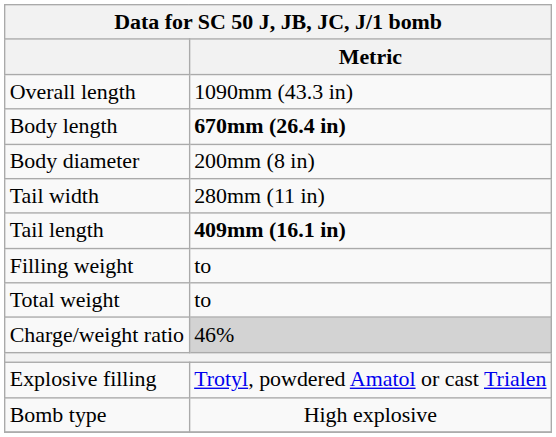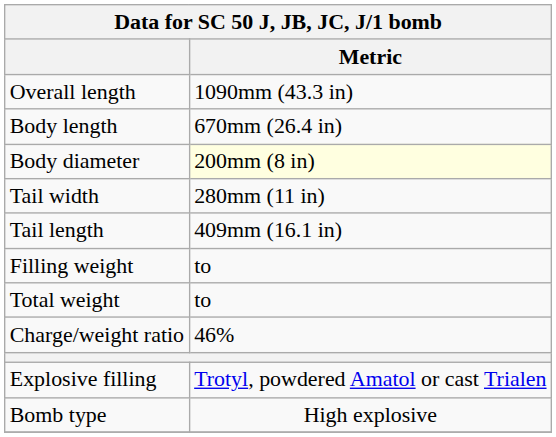Body length | Metric: bold -> normal
Body diameter | Metric: no background -> lightyellow background
Tail length | Metric: bold -> normal
Charge/weight ratio | Metric: lightgrey background -> no background
